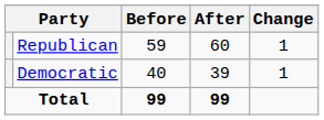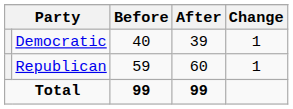rows swapped: Republican <-> Democratic
